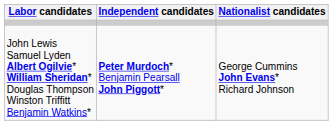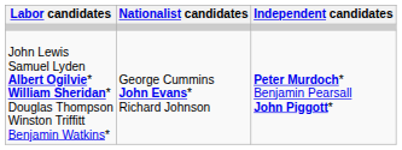columns swapped: Nationalist candidates <-> Independent candidates
